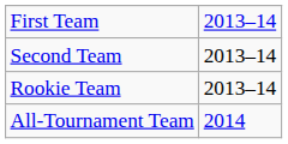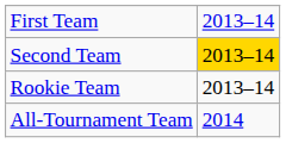Second Team | column 2: no background -> gold background
